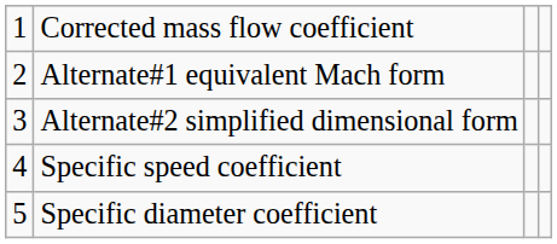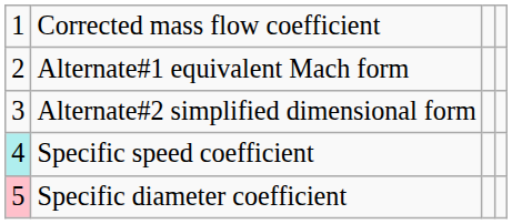Specific speed coefficient | column 1: no background -> paleturquoise background
Specific diameter coefficient | column 1: no background -> pink background
